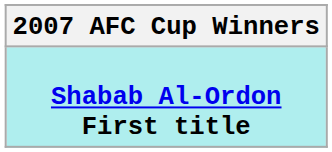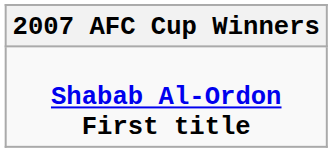row 2 | column 1: paleturquoise background -> no background
